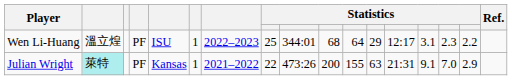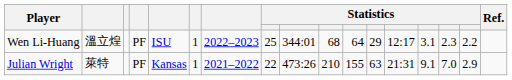Julian Wright | column 2: paleturquoise background -> no background
Julian Wright | column 10: 200 -> 210
